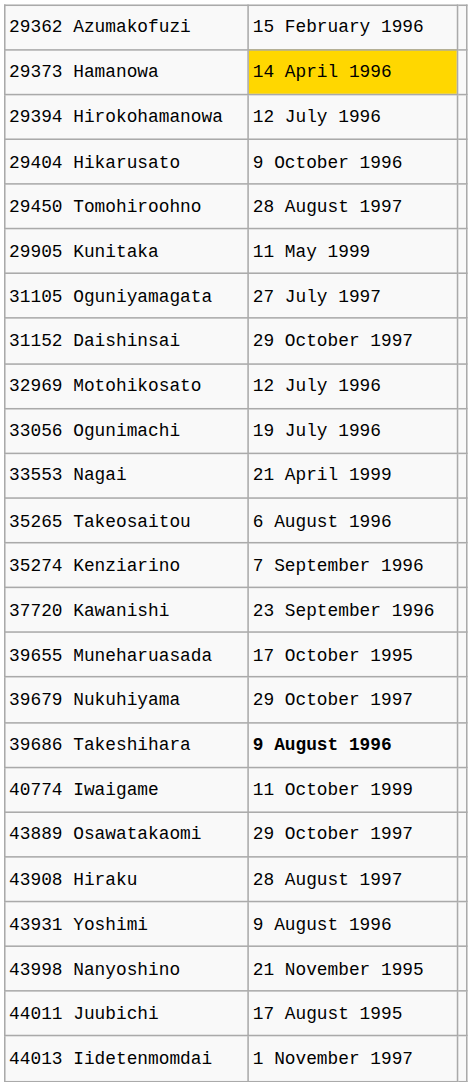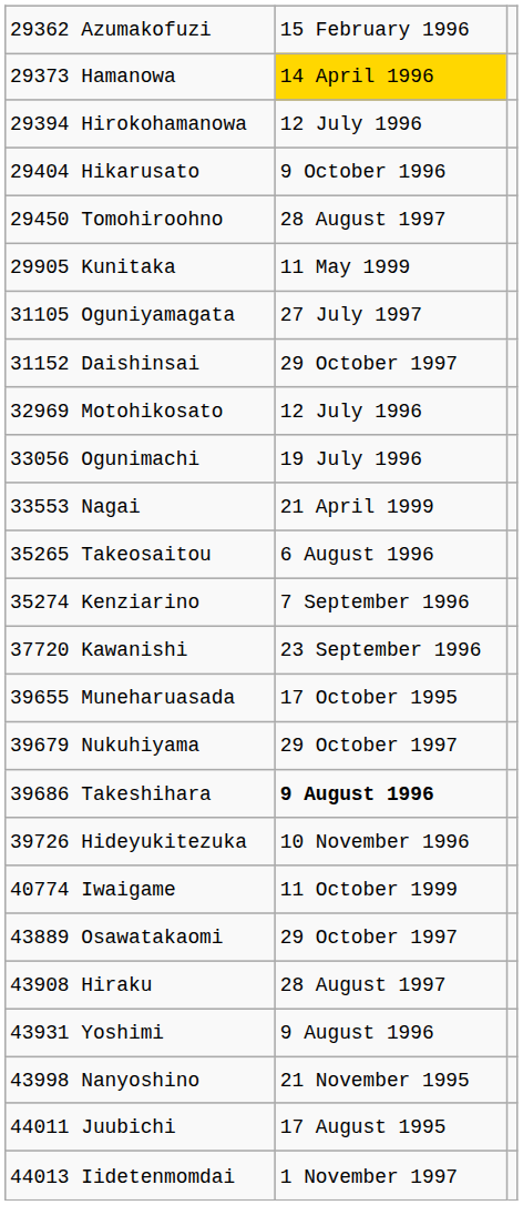+ row: 39726 Hideyukitezuka | 10 November 1996
